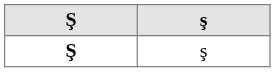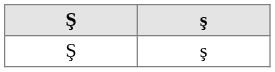row 2 | Ş: bold -> normal
